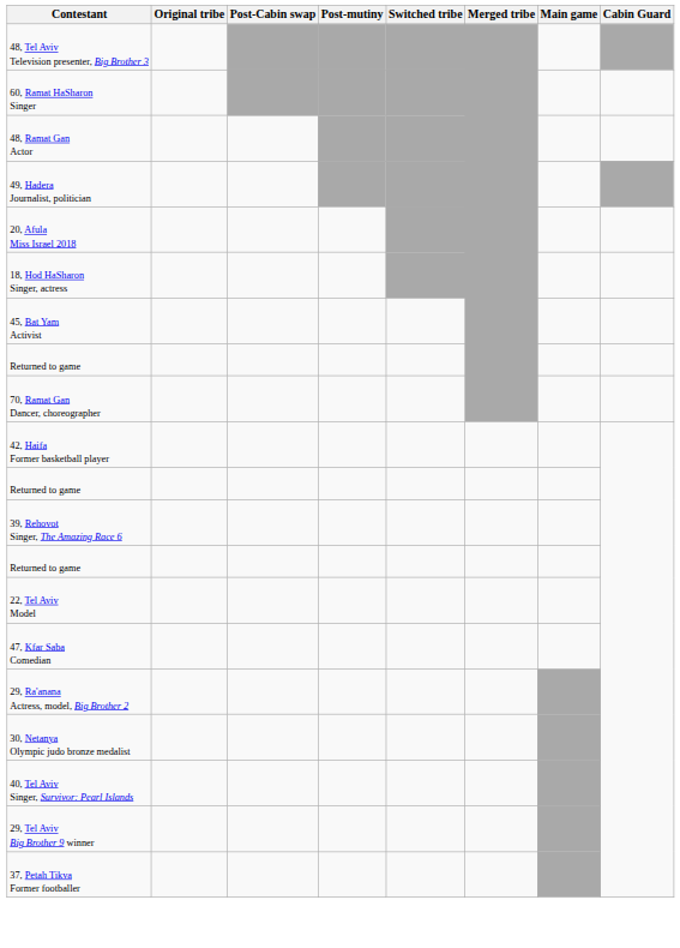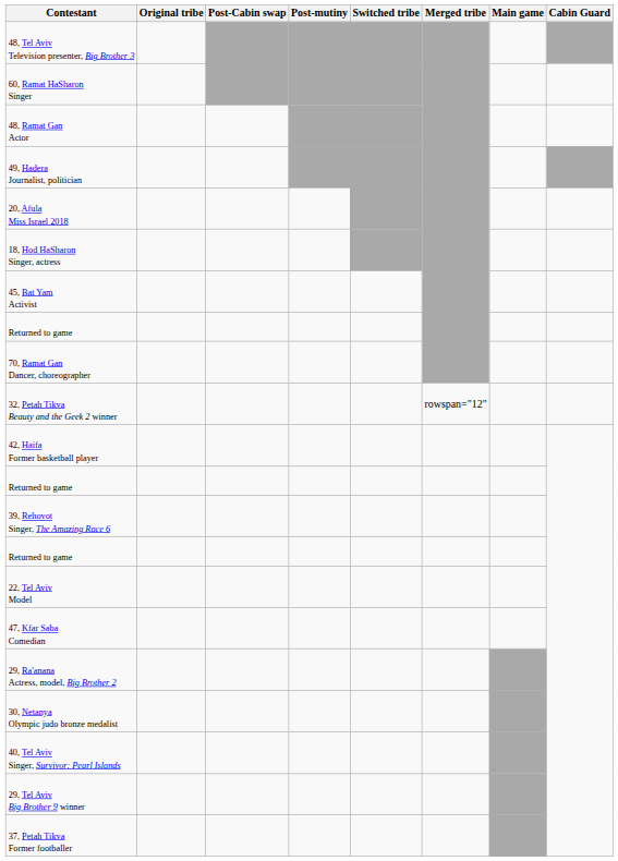+ row: 32, Petah Tikva Beauty and the Geek 2 winner | rowspan="12"
